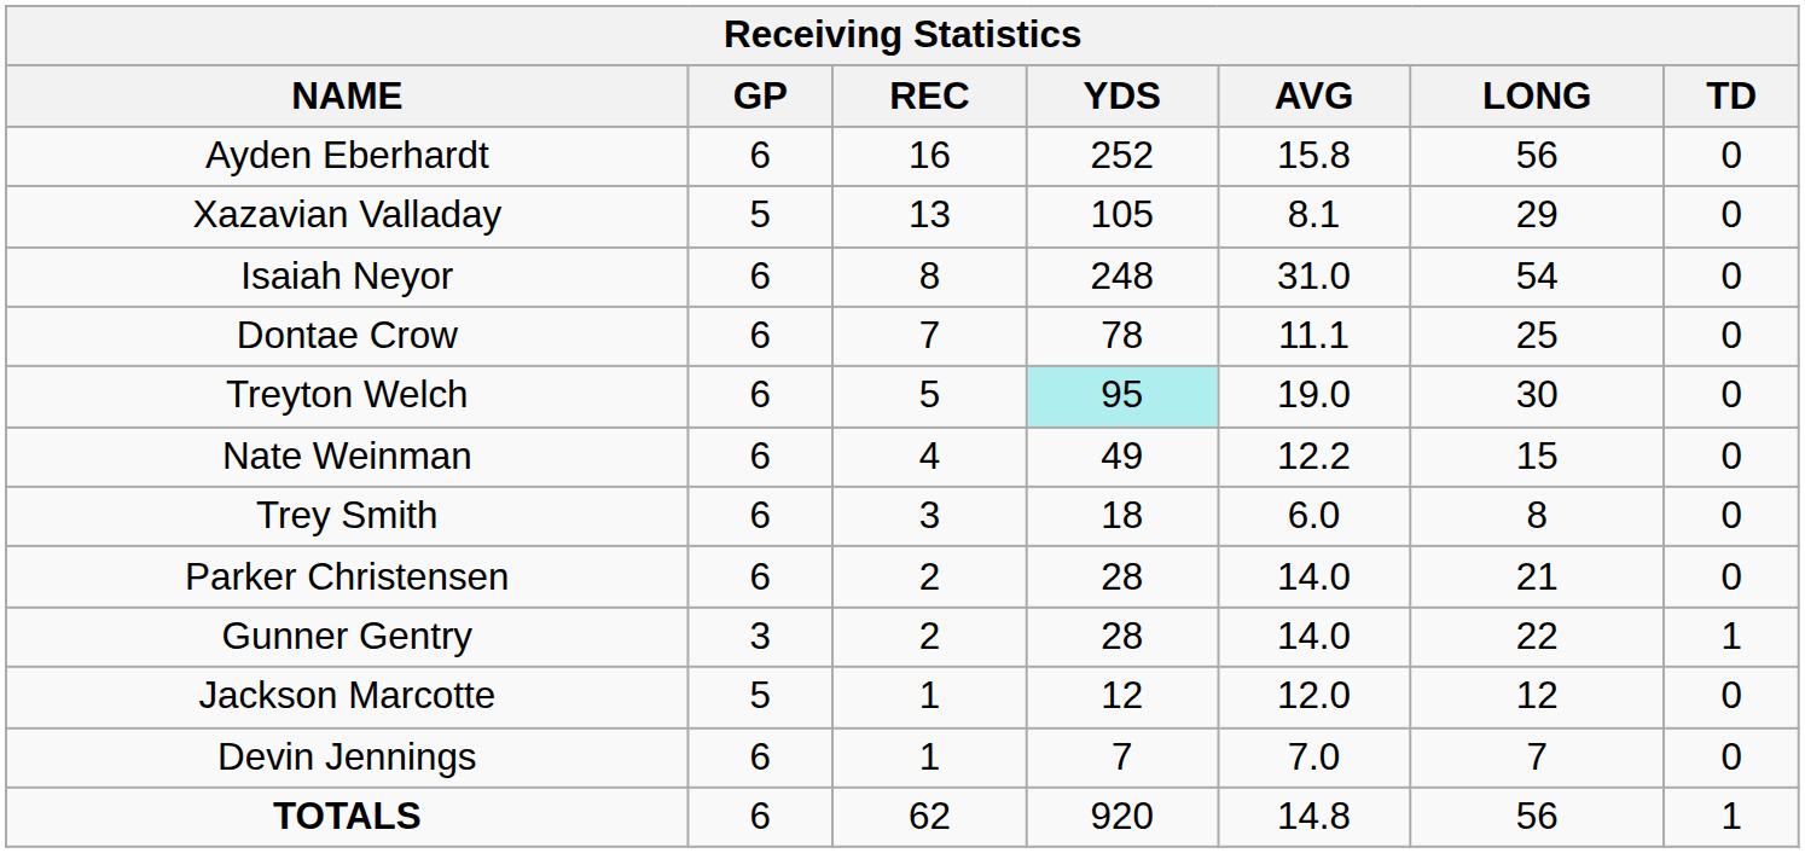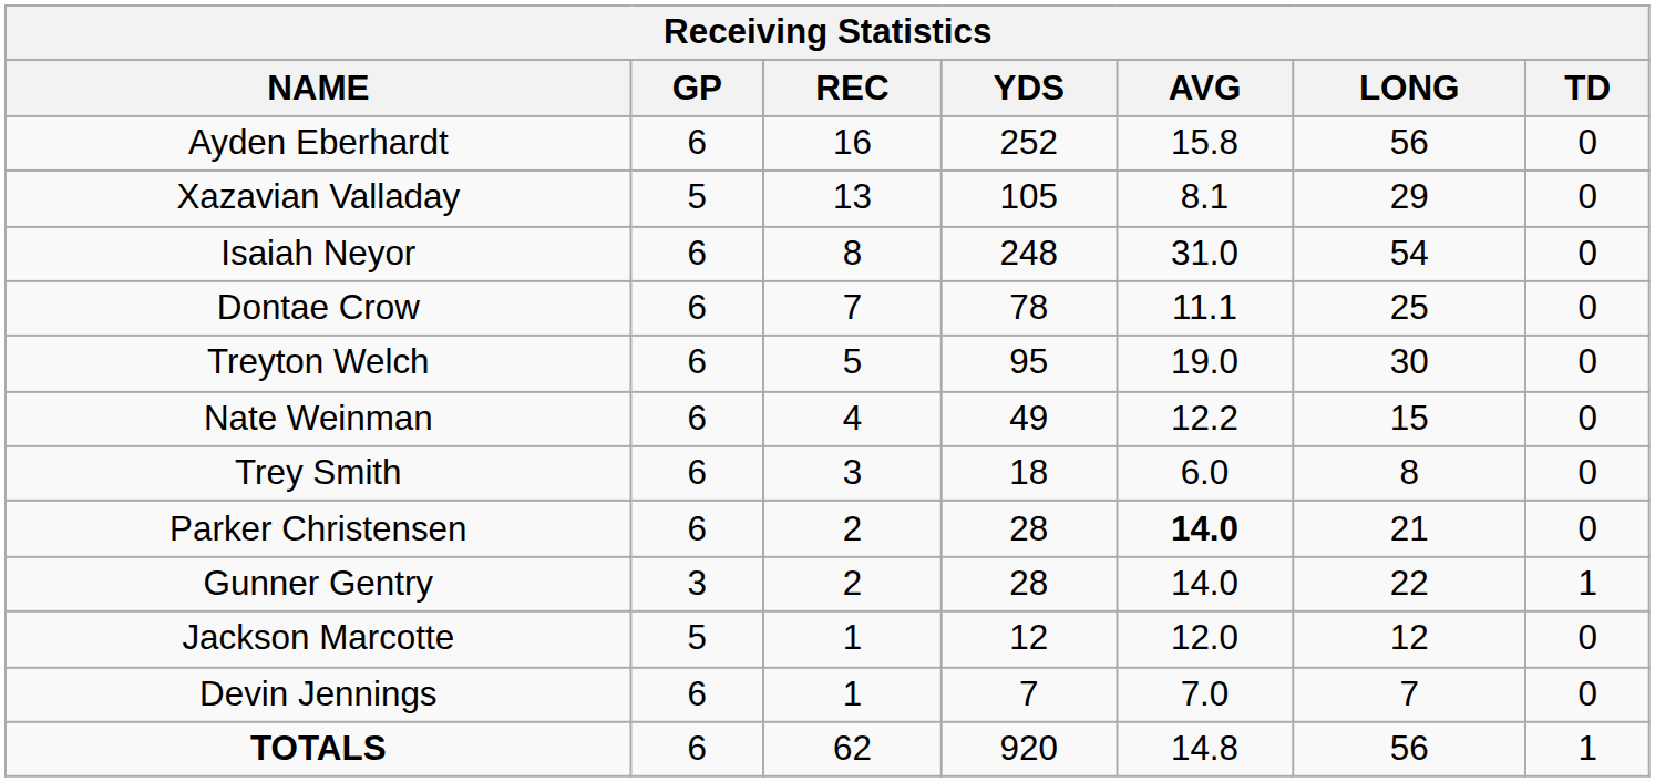Treyton Welch | YDS: paleturquoise background -> no background
Parker Christensen | AVG: normal -> bold
